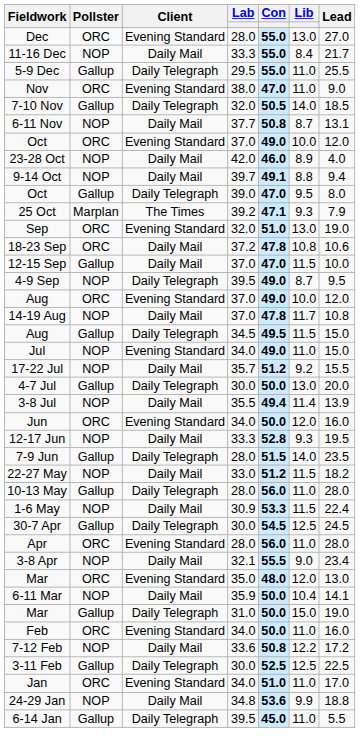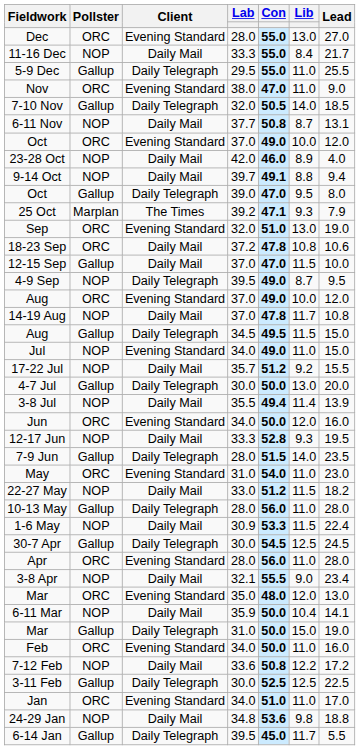+ row: May | ORC | Evening Standard | 31.0 | 54.0 | 11.0 | 23.0
24-29 Jan | Lib: 9.9 -> 9.8
6-14 Jan | Lib: 11.0 -> 11.7
